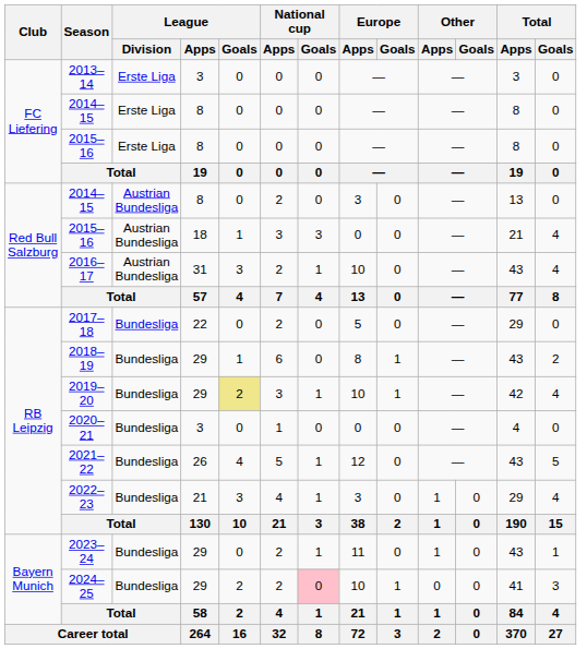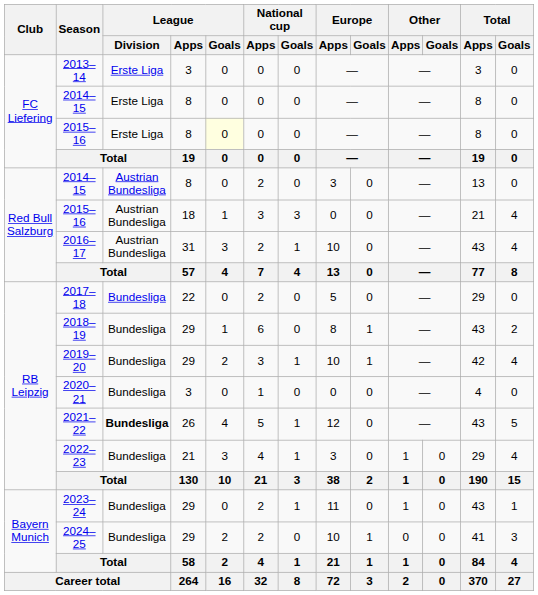FC Liefering / 2015–16 | League / Goals: no background -> lightyellow background
2019–20 | League / Goals: khaki background -> no background
2021–22 | League / Division: normal -> bold
2024–25 | National cup / Goals: pink background -> no background
